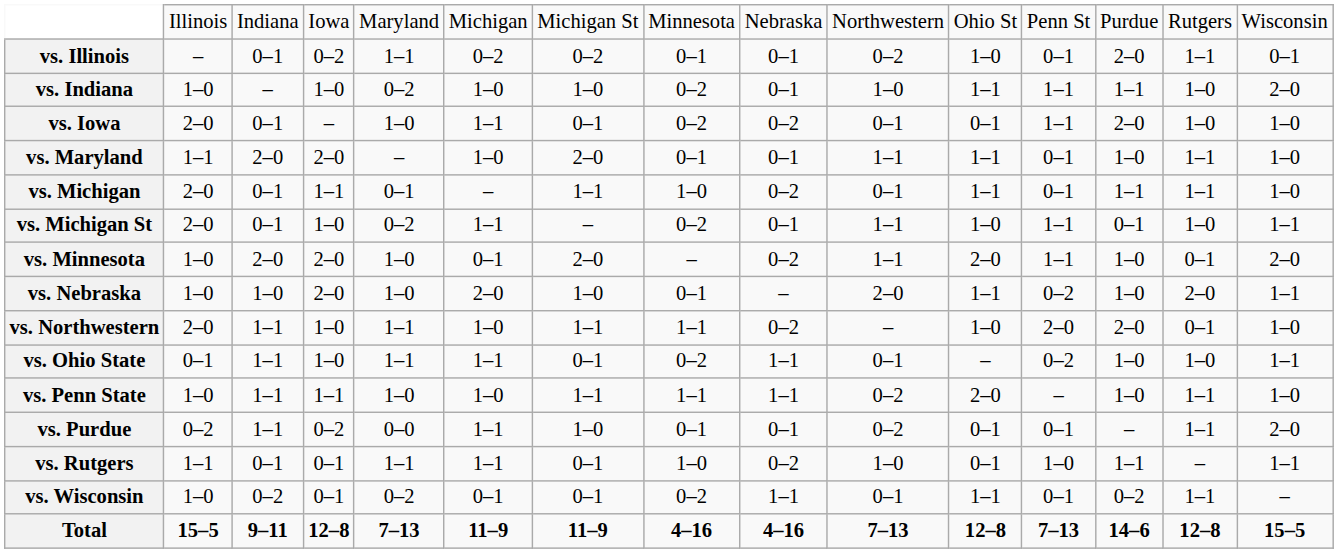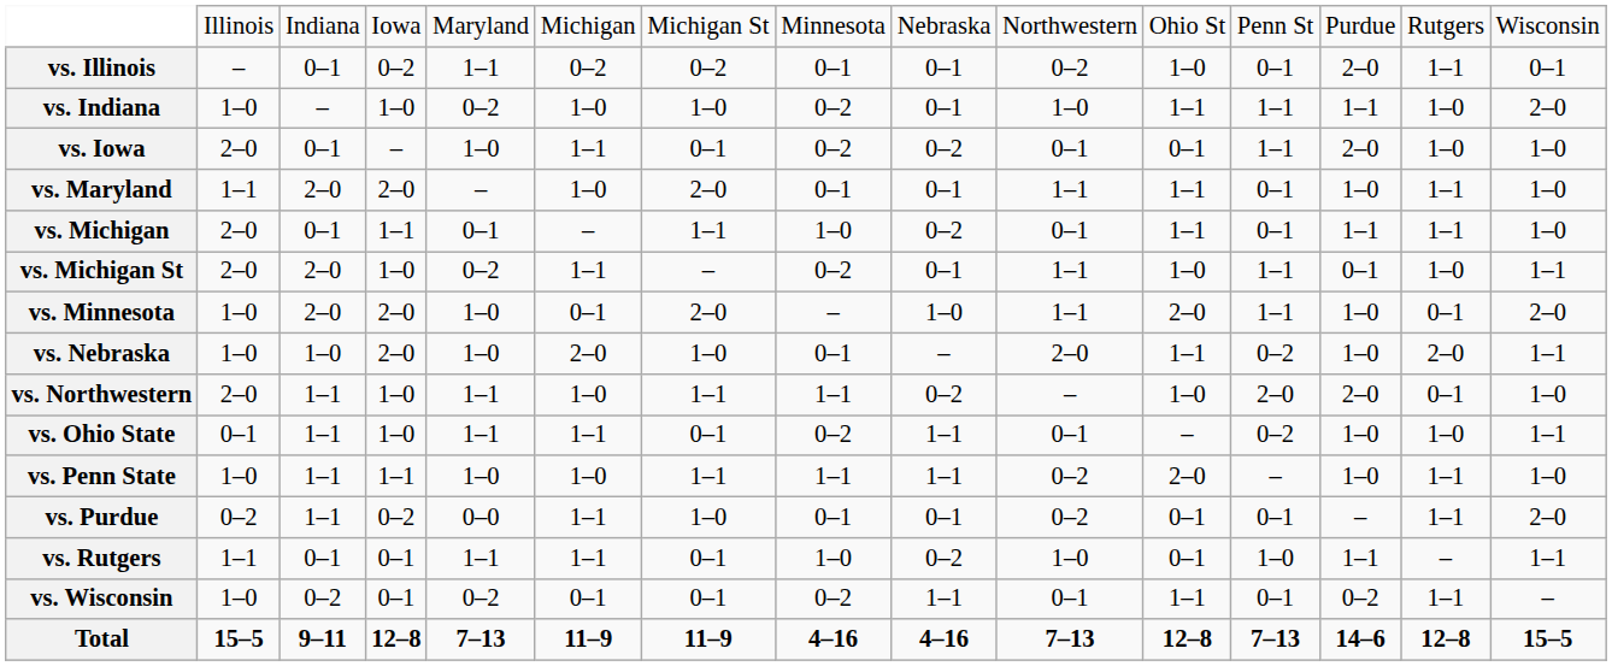vs. Michigan St | column 3: 0–1 -> 2–0
vs. Minnesota | column 9: 0–2 -> 1–0
